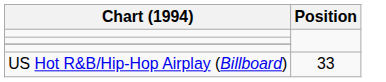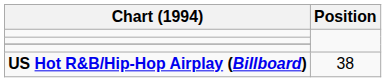row 5 | Chart (1994): normal -> bold
row 5 | Position: 33 -> 38
